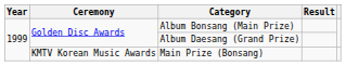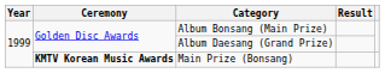Main Prize (Bonsang) | Ceremony: normal -> bold
